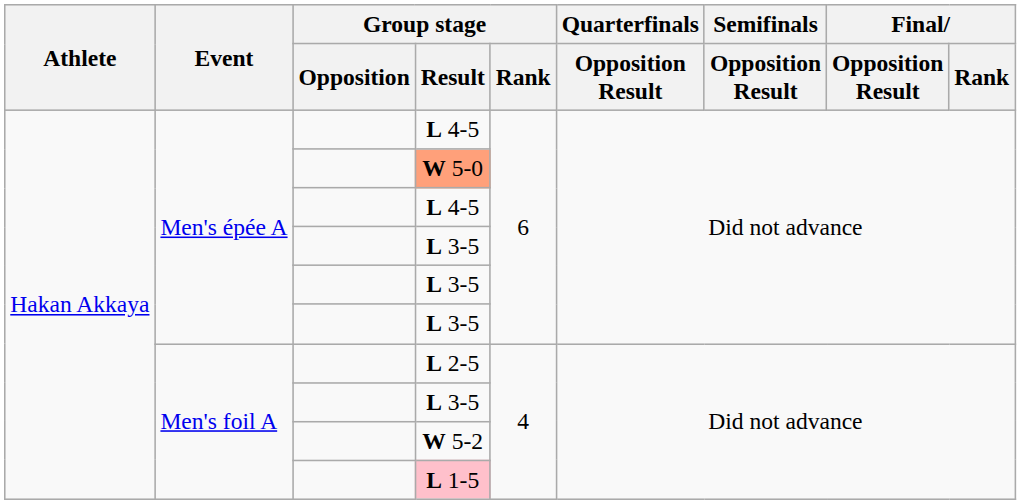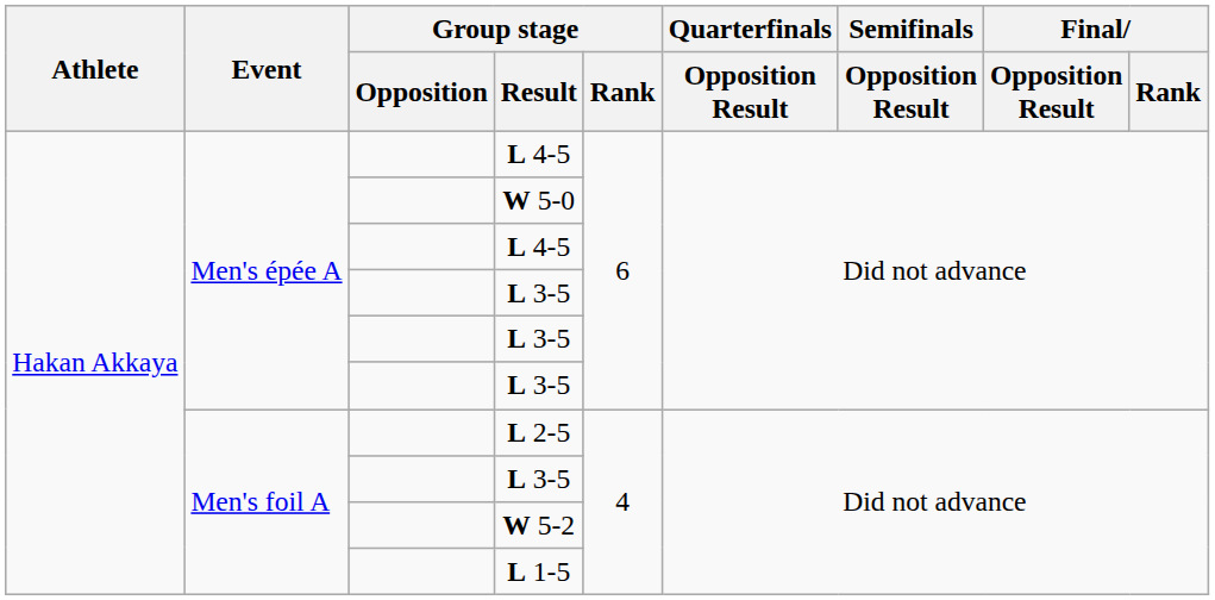W 5-0 | Group stage / Result: lightsalmon background -> no background
L 1-5 | Group stage / Result: pink background -> no background
